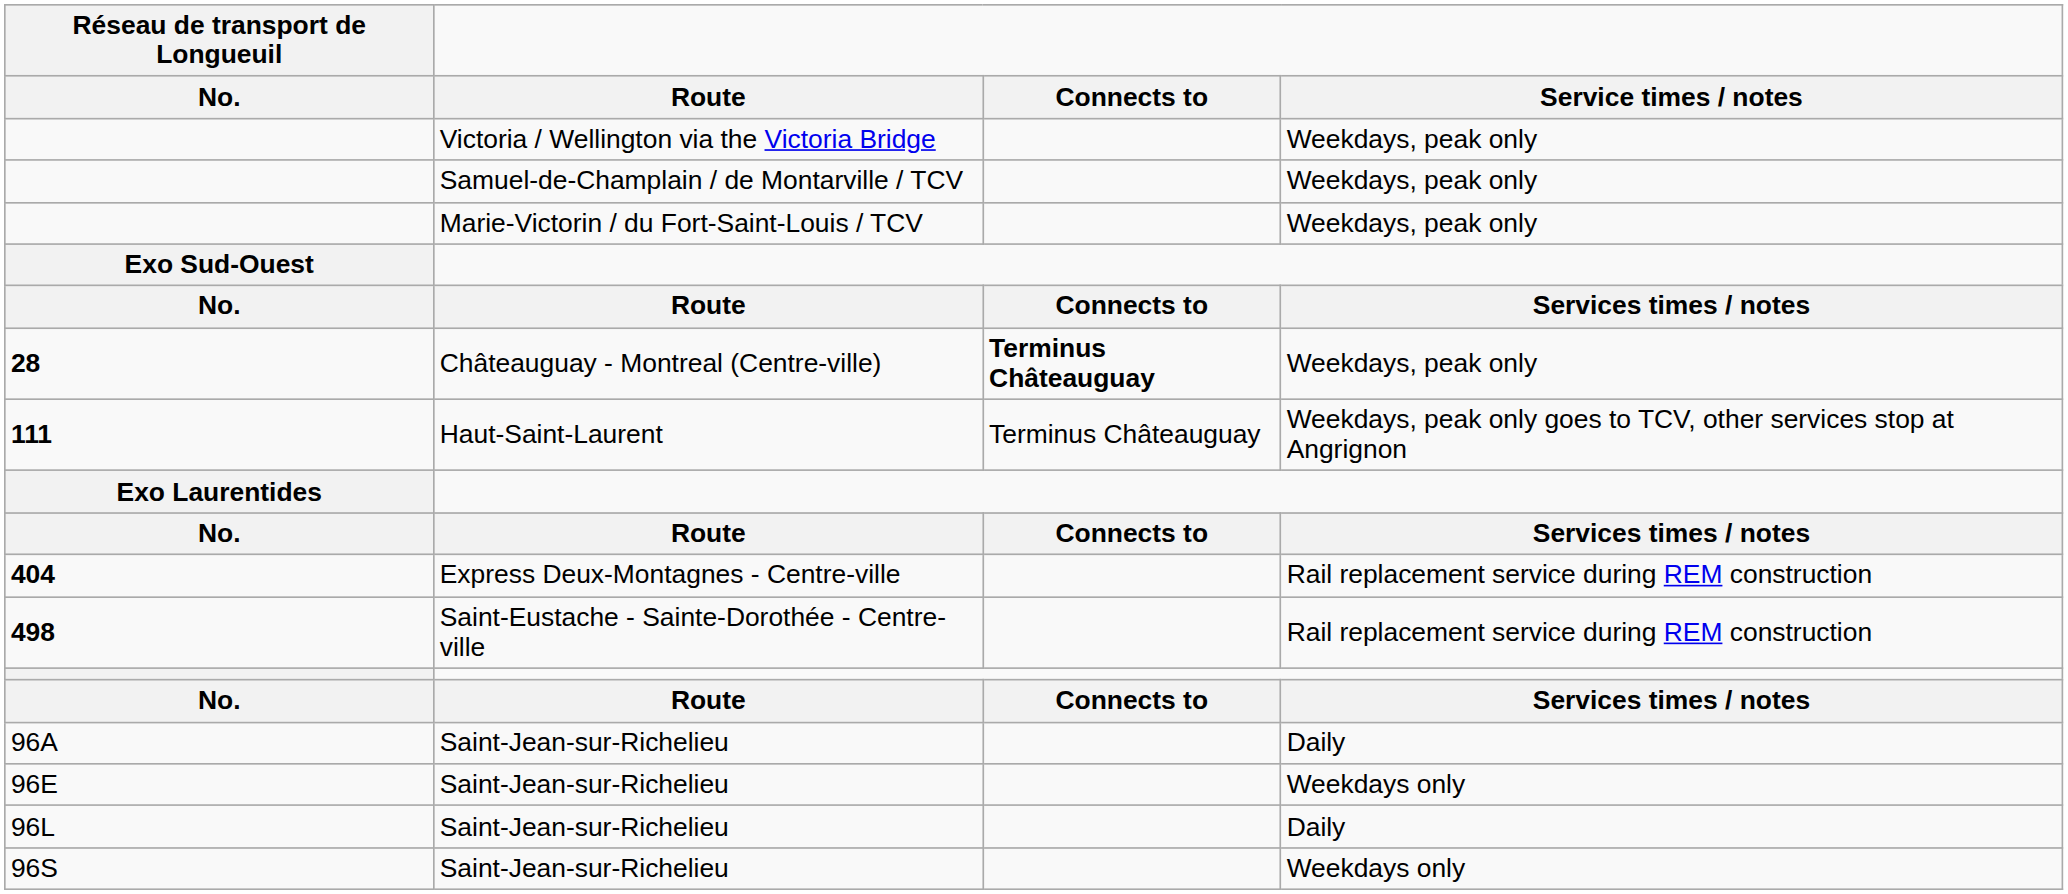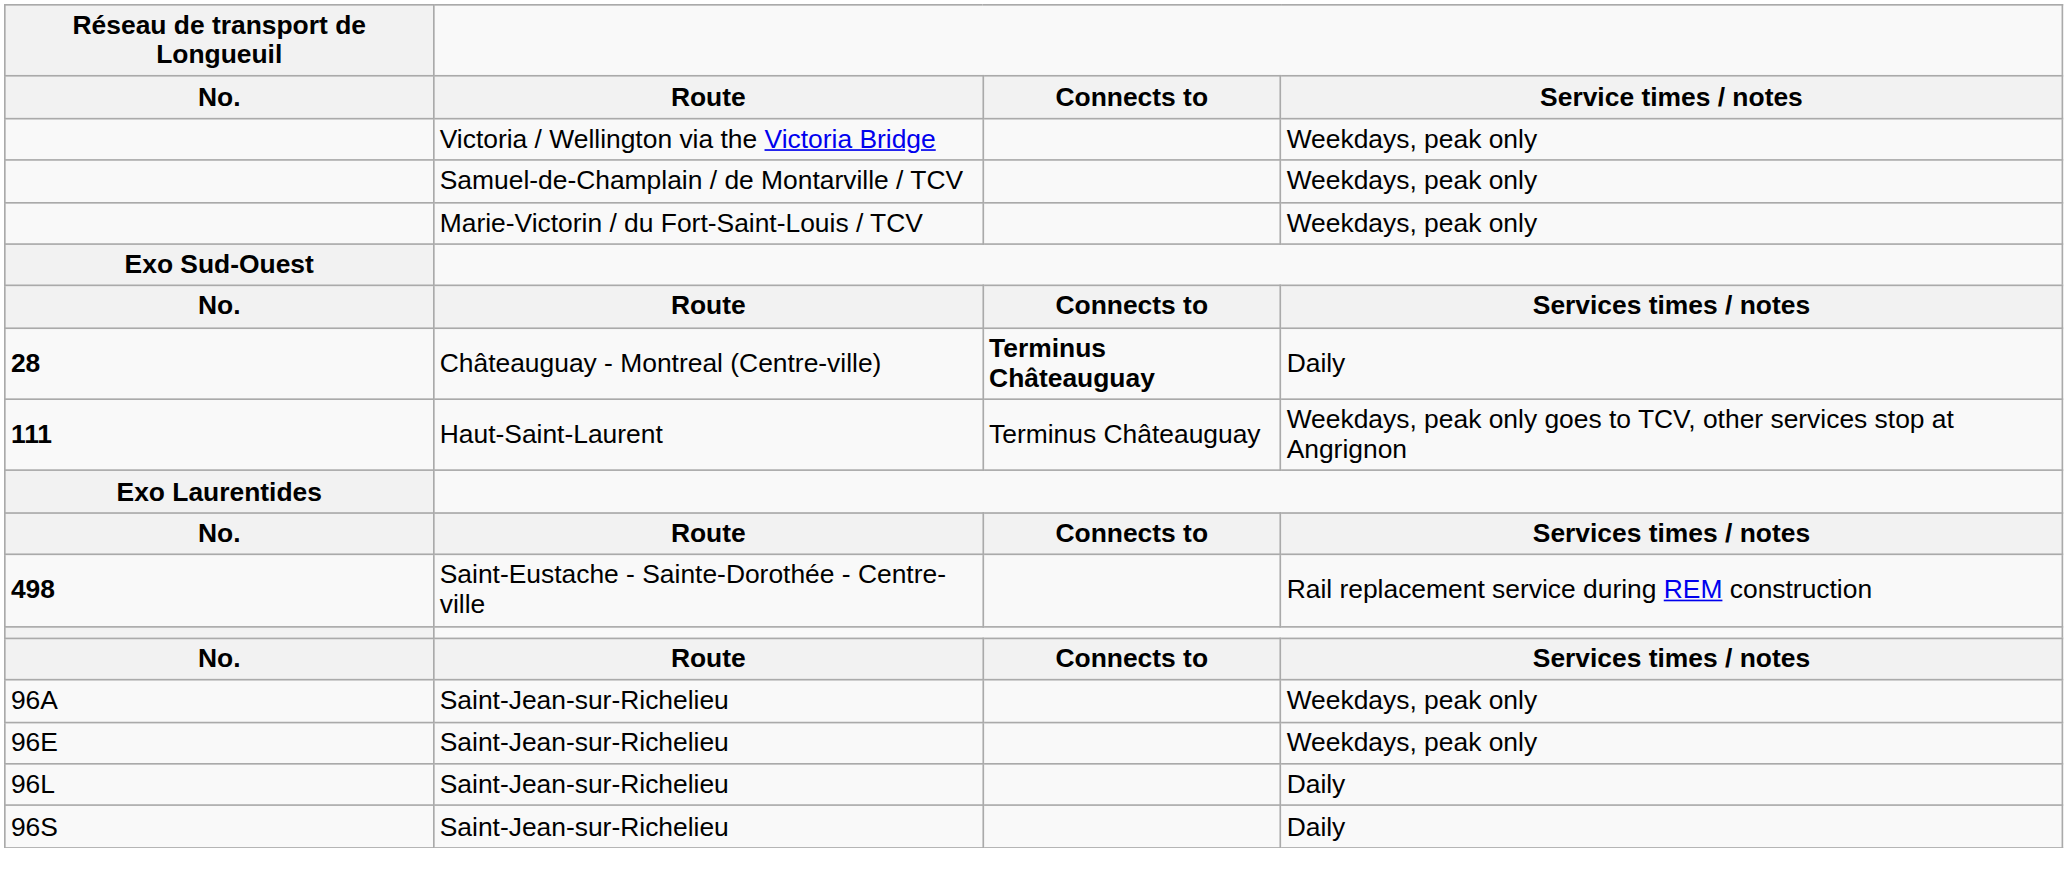28 | Service times / notes: Weekdays, peak only -> Daily
- row: 404 | Express Deux-Montagnes - Centre-ville | Rail replacement service during REM construction
96A | Service times / notes: Daily -> Weekdays, peak only
96E | Service times / notes: Weekdays only -> Weekdays, peak only
96S | Service times / notes: Weekdays only -> Daily
